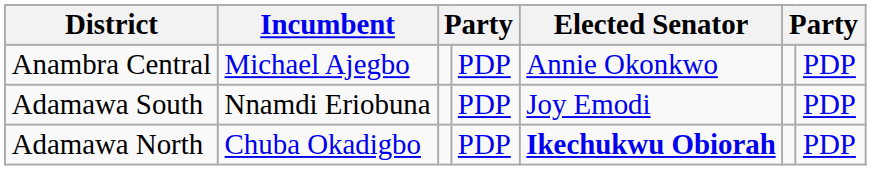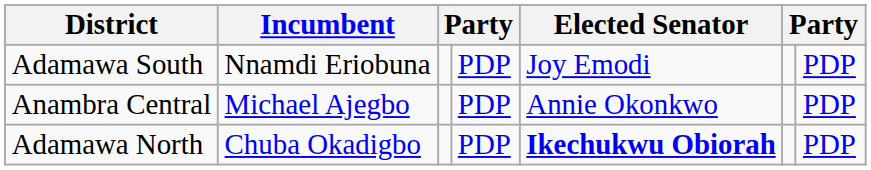rows swapped: Anambra Central <-> Adamawa South
